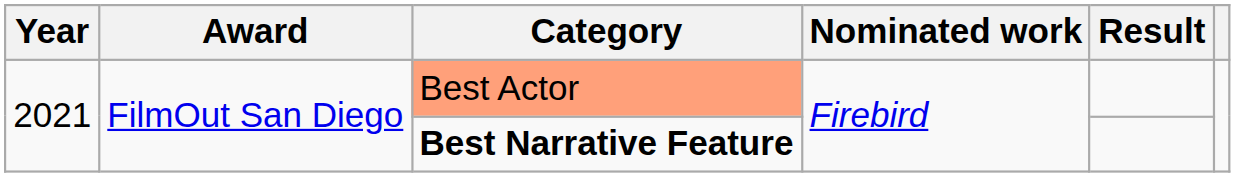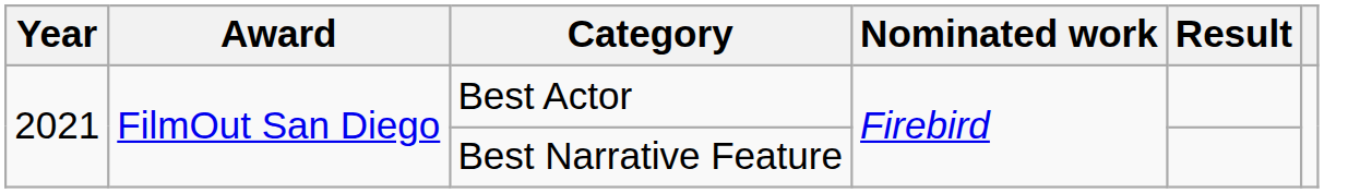Best Actor | Category: lightsalmon background -> no background
Best Narrative Feature | Category: bold -> normal
